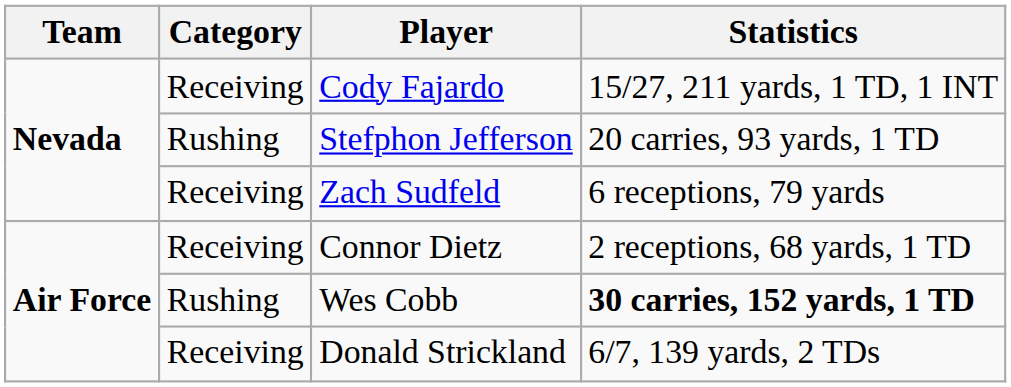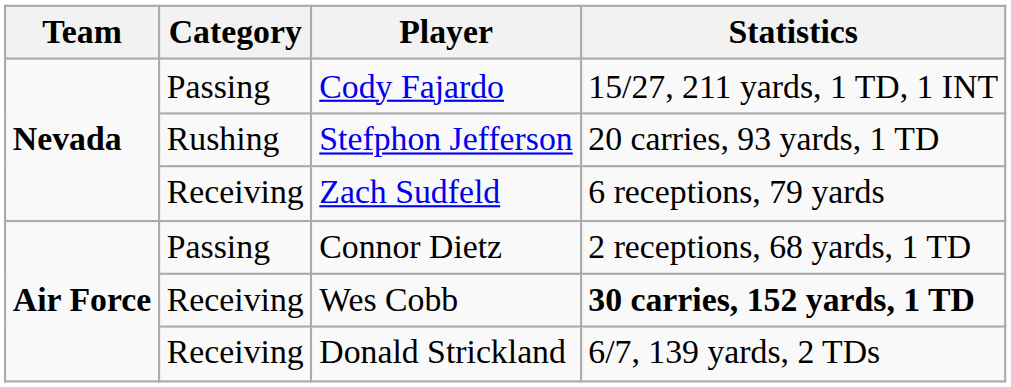Cody Fajardo | Category: Receiving -> Passing
Connor Dietz | Category: Receiving -> Passing
Wes Cobb | Category: Rushing -> Receiving
